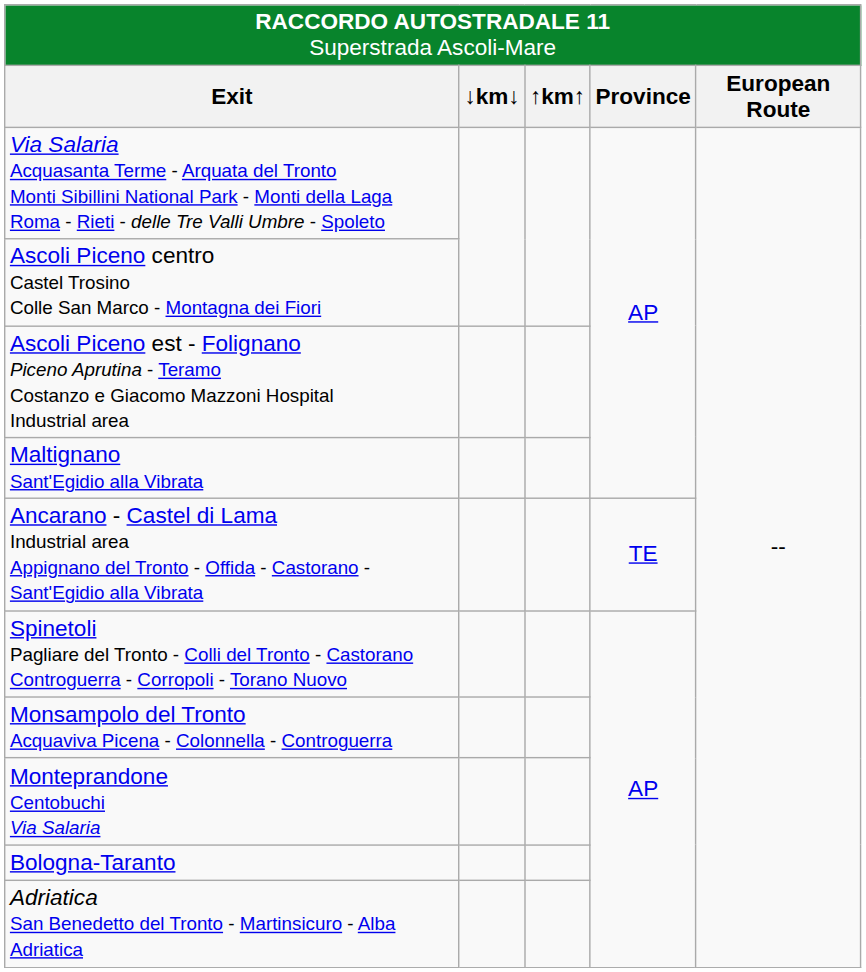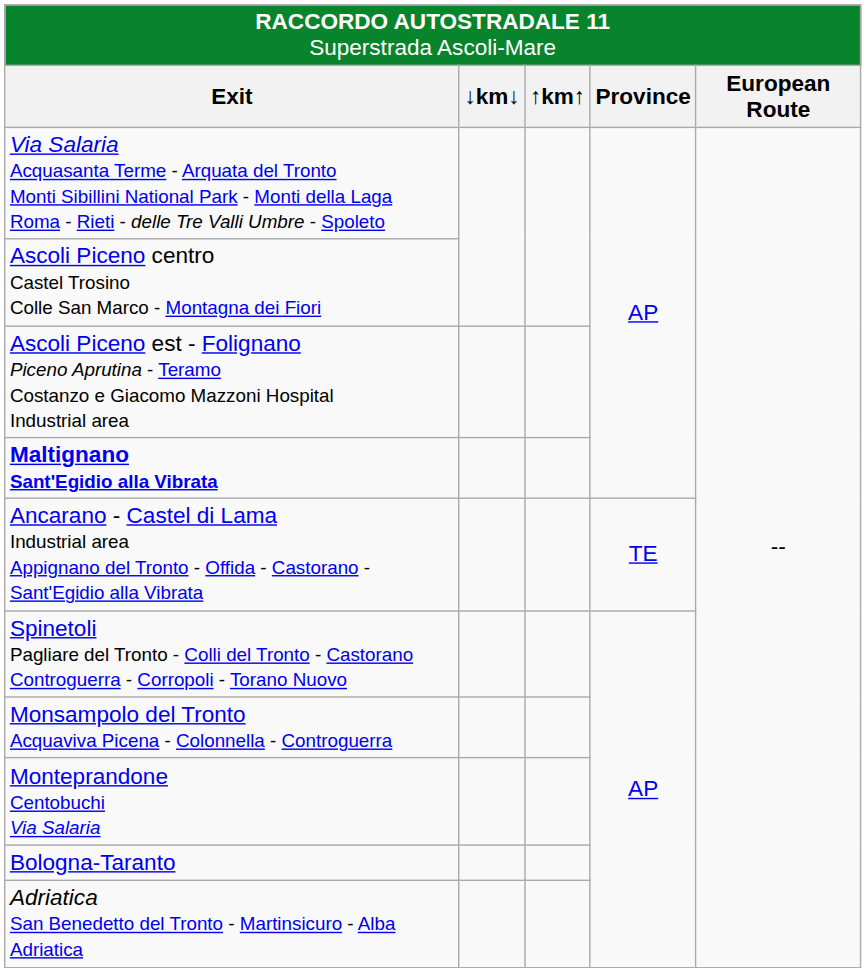Maltignano Sant'Egidio alla Vibrata | column 1: normal -> bold
